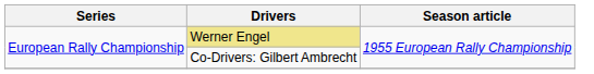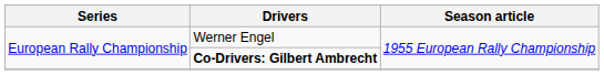Werner Engel | Drivers: khaki background -> no background
Co-Drivers: Gilbert Ambrecht | Drivers: normal -> bold
